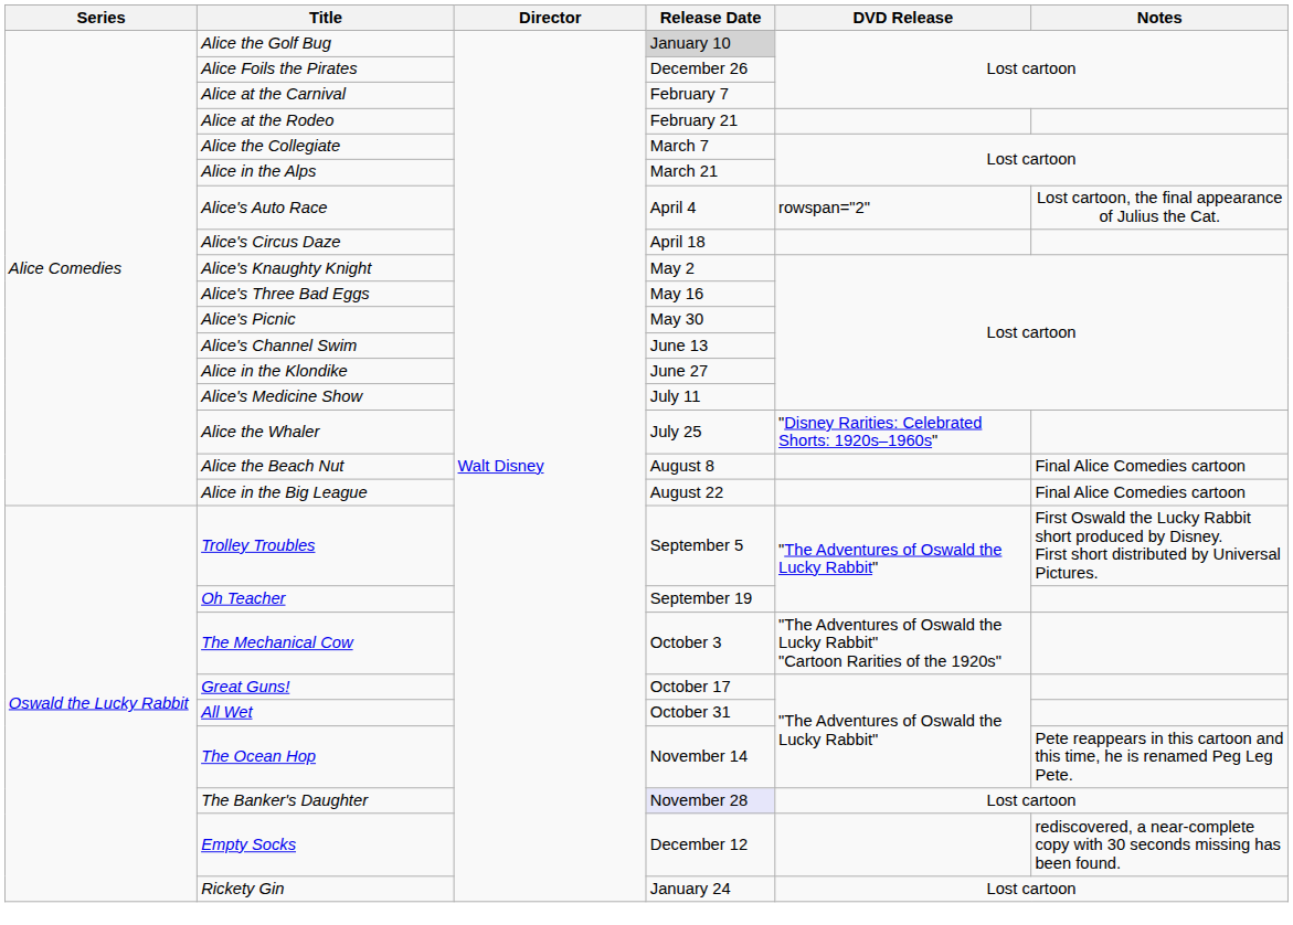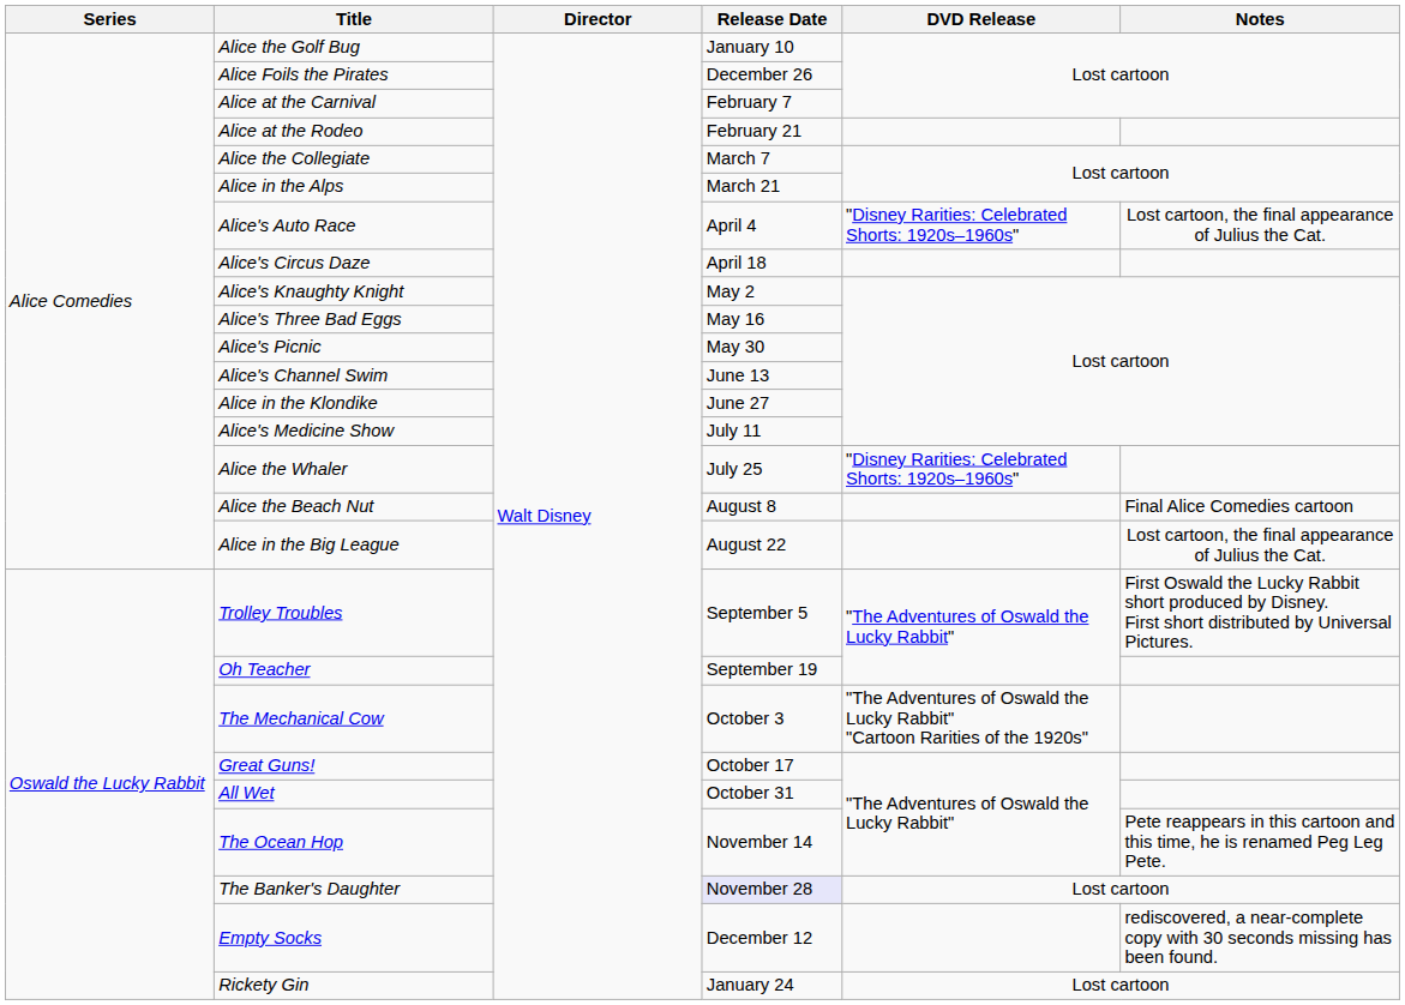Alice the Golf Bug | Release Date: lightgrey background -> no background
Alice's Auto Race | DVD Release: rowspan="2" -> "Disney Rarities: Celebrated Shorts: 1920s–1960s"
Alice in the Big League | Notes: Final Alice Comedies cartoon -> Lost cartoon, the final appearance of Julius the Cat.
